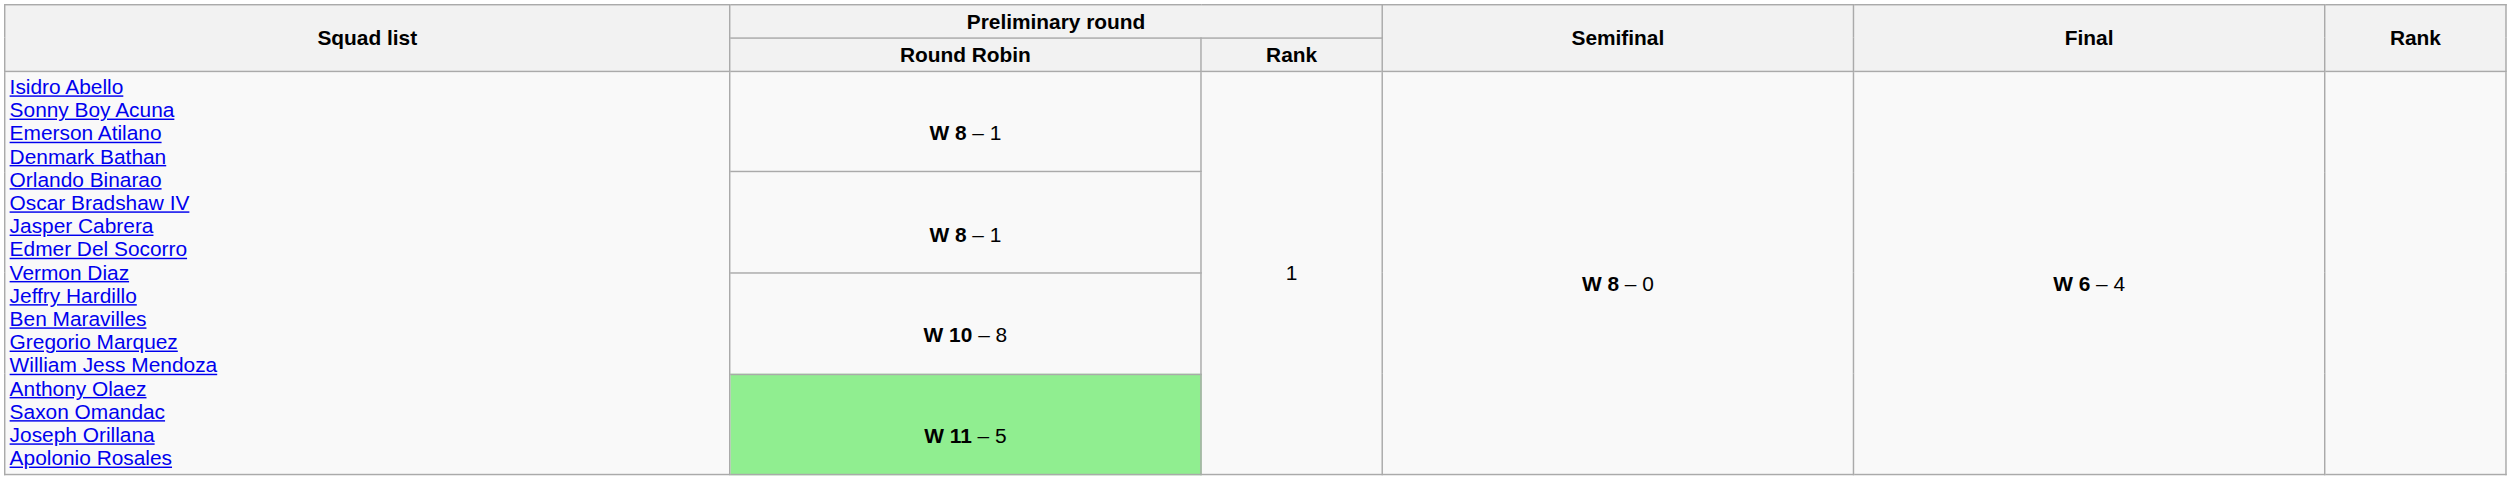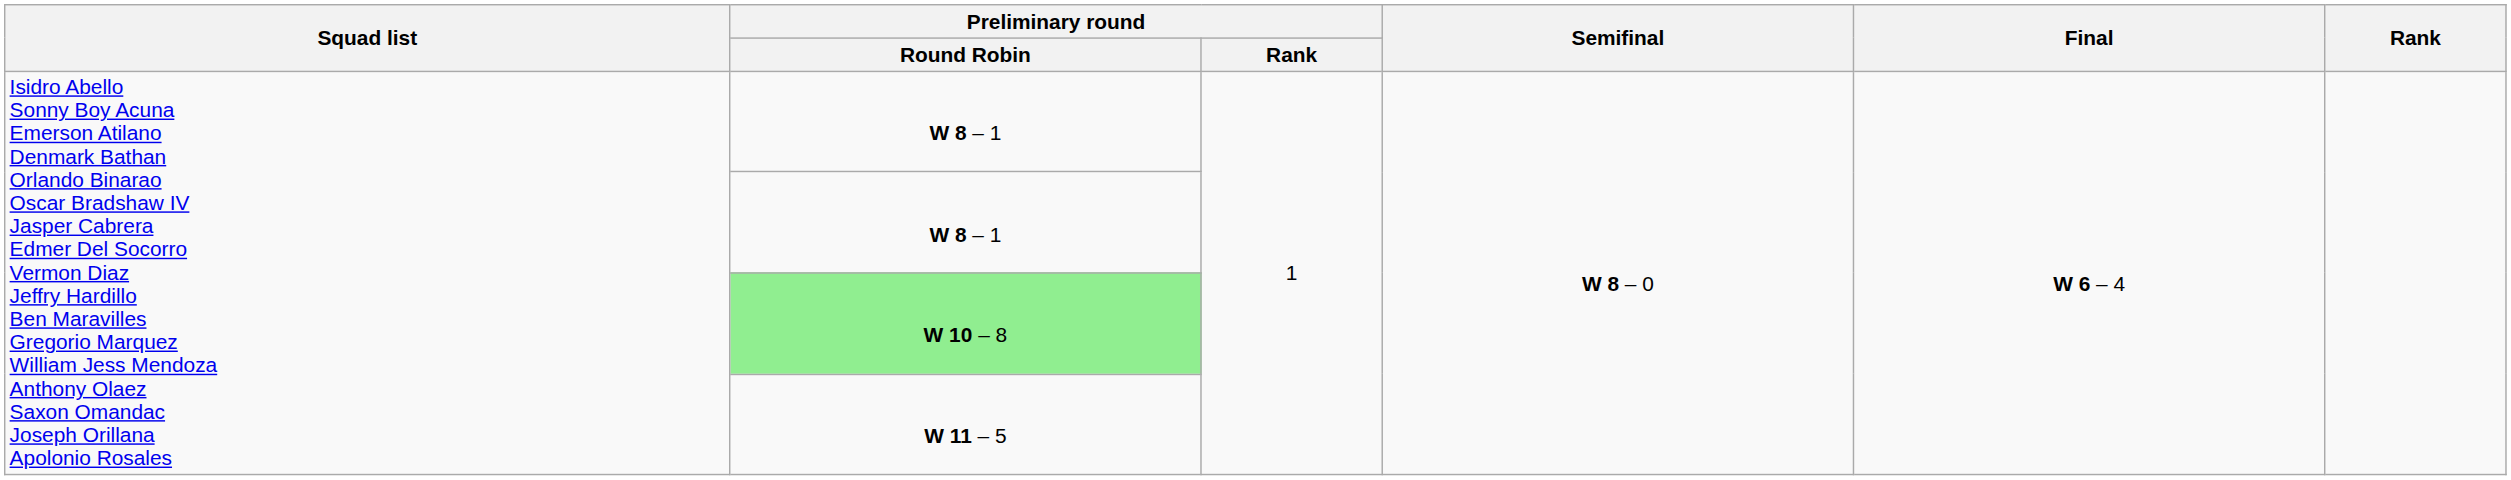W 10 – 8 | Preliminary round / Round Robin: no background -> lightgreen background
W 11 – 5 | Preliminary round / Round Robin: lightgreen background -> no background
